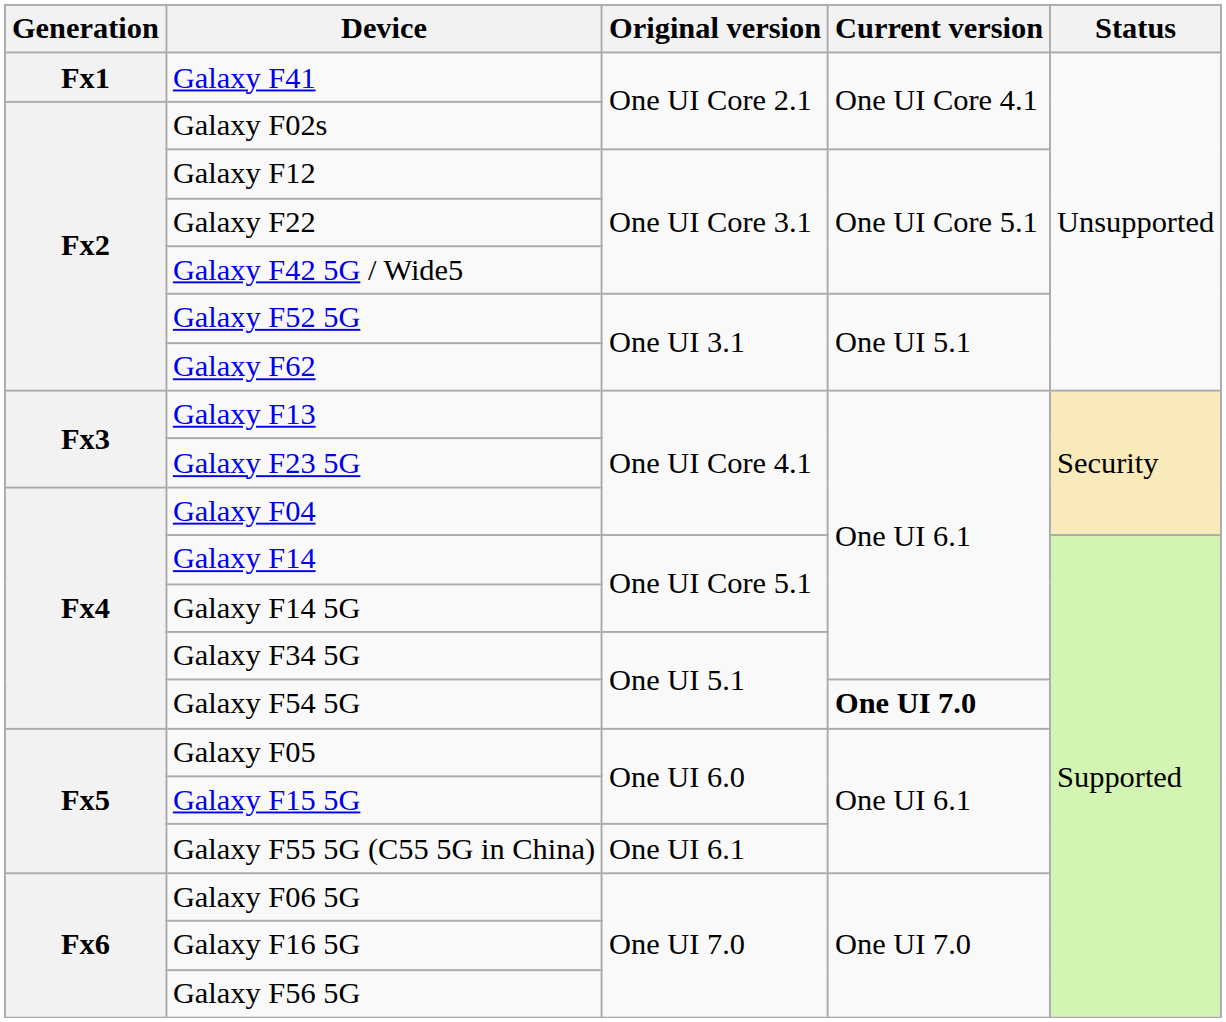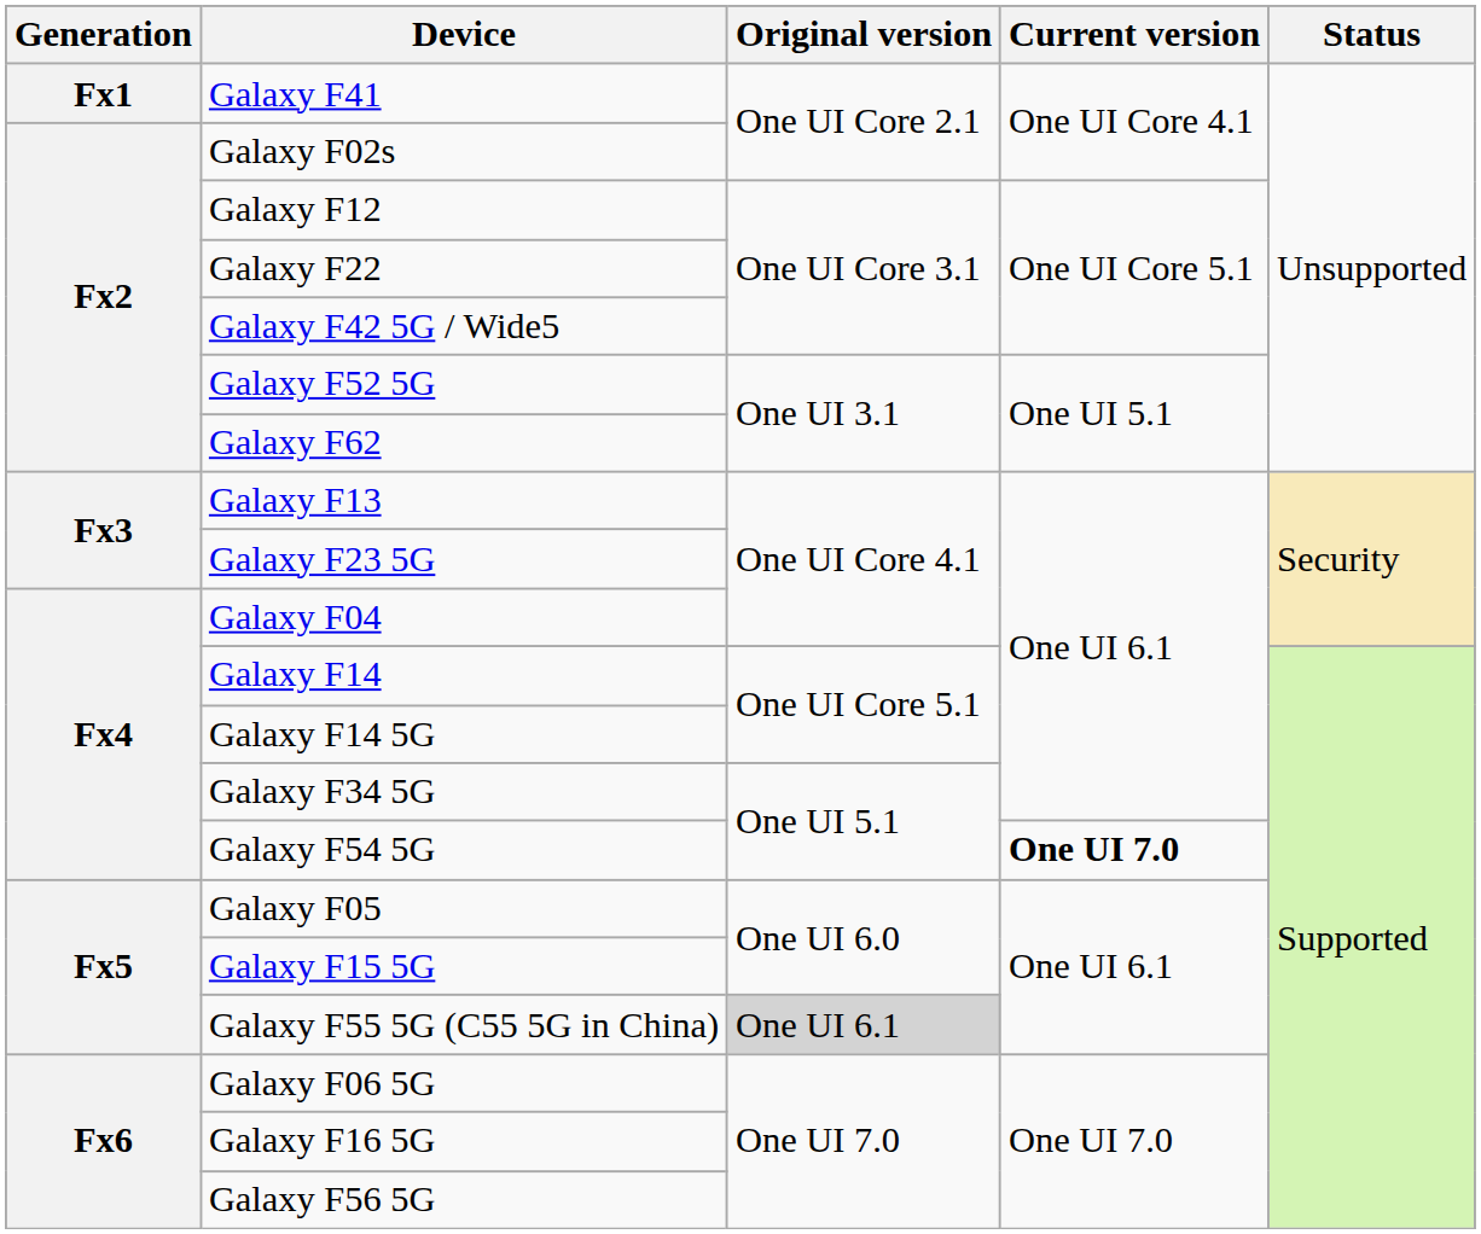Galaxy F55 5G (C55 5G in China) | Original version: no background -> lightgrey background
